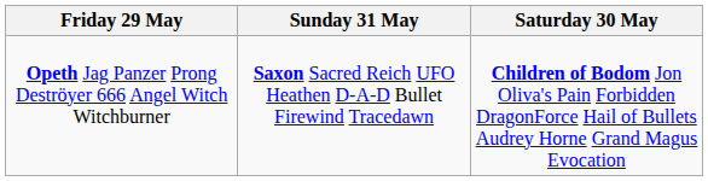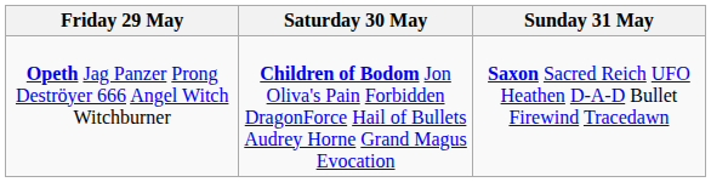columns swapped: Saturday 30 May <-> Sunday 31 May
